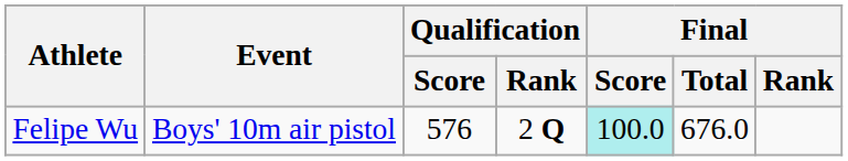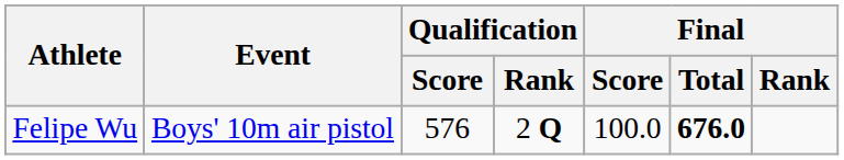Felipe Wu | Final / Score: paleturquoise background -> no background
Felipe Wu | Final / Total: normal -> bold
